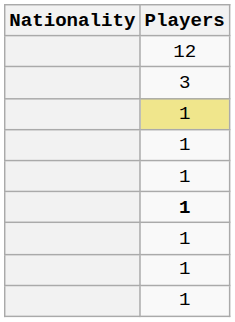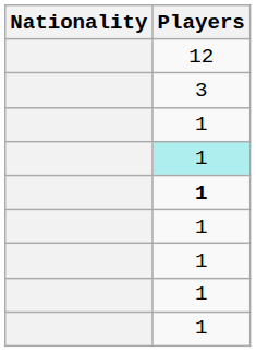row 4 | Players: khaki background -> no background
row 5 | Players: no background -> paleturquoise background
row 6 | Players: normal -> bold
row 7 | Players: bold -> normal
